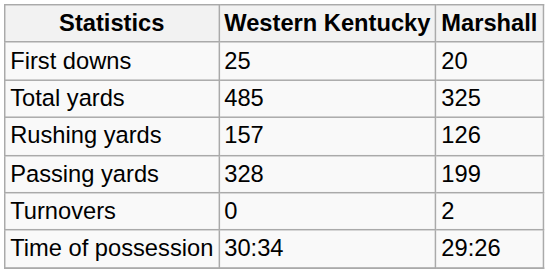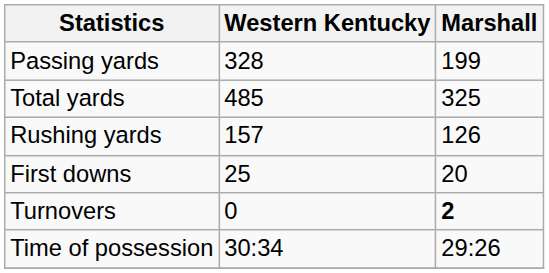rows swapped: First downs <-> Passing yards
Turnovers | Marshall: normal -> bold
